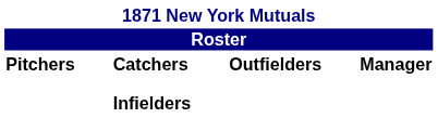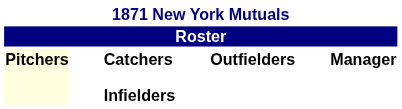Pitchers | column 1: no background -> lightyellow background
